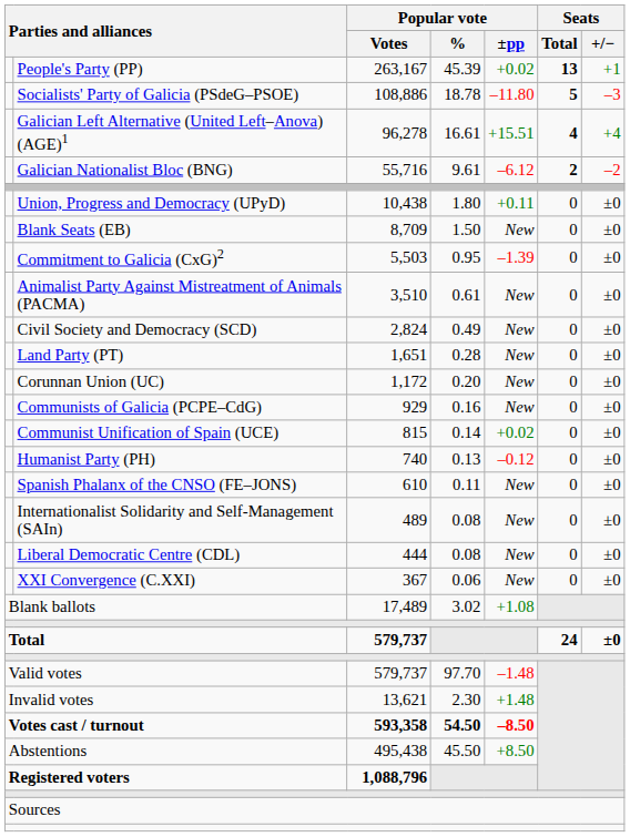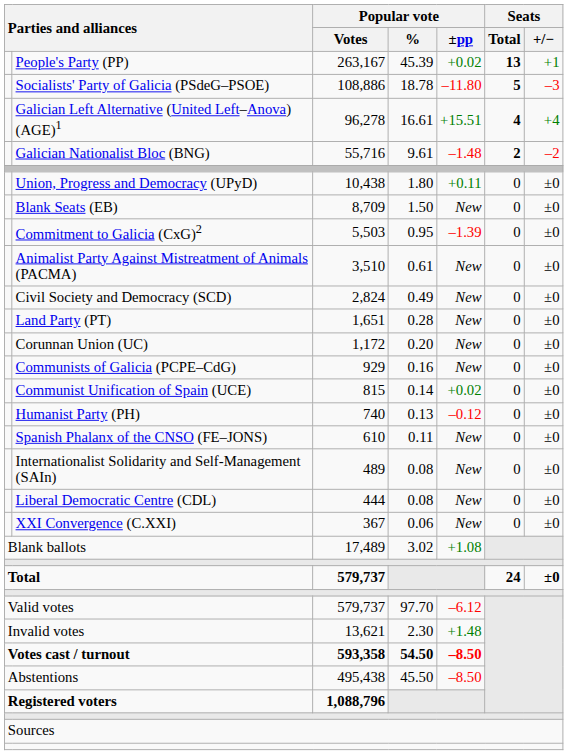Galician Nationalist Bloc (BNG) | Popular vote / ±pp: –6.12 -> –1.48
Valid votes | Popular vote / ±pp: –1.48 -> –6.12
Abstentions | Popular vote / ±pp: +8.50 -> –8.50
